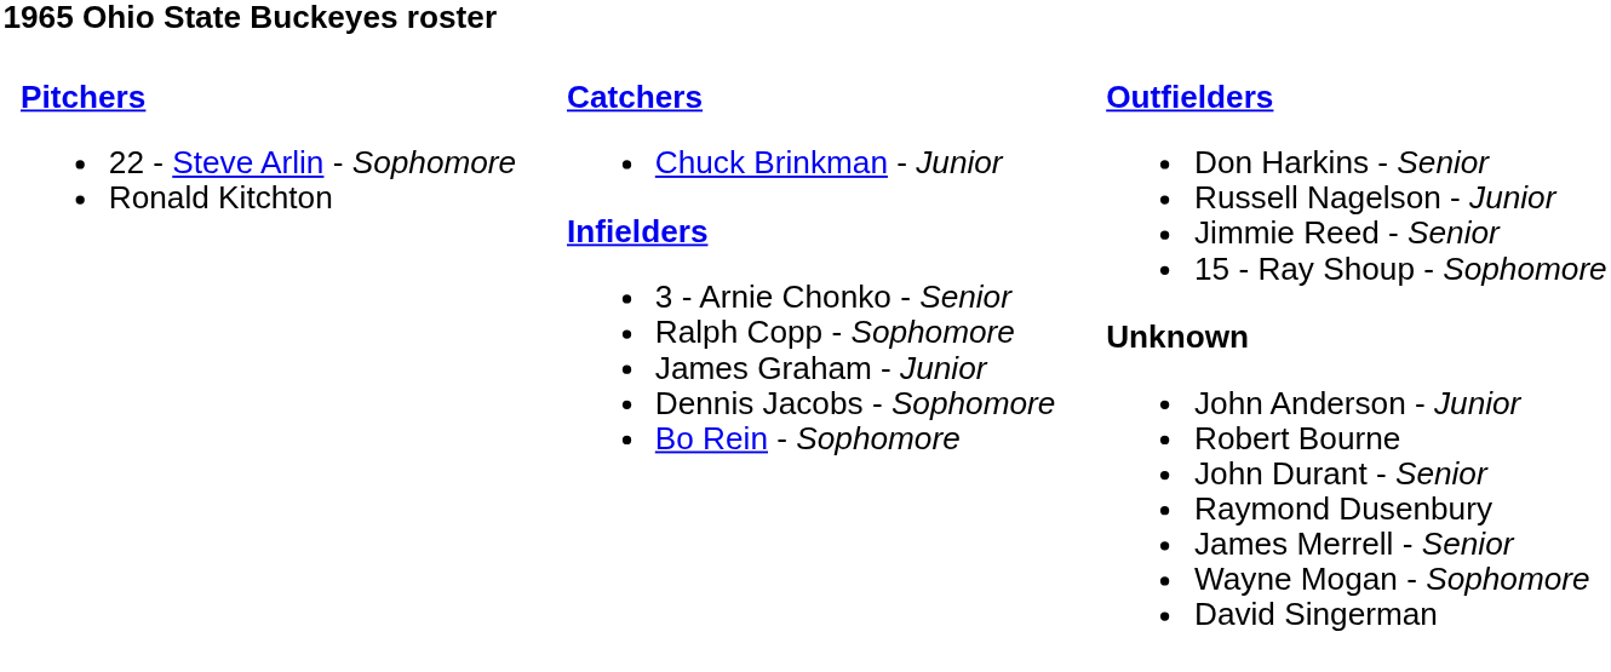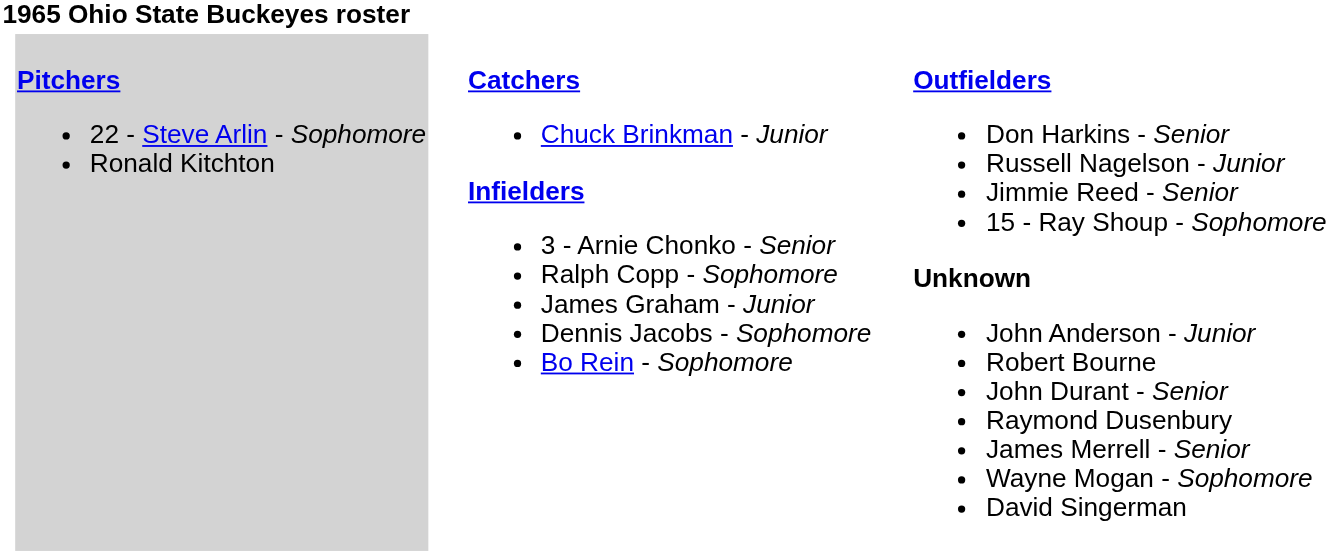Pitchers 22 - Steve Arlin - Sophomore Ronald Kitchton | column 1: no background -> lightgrey background
